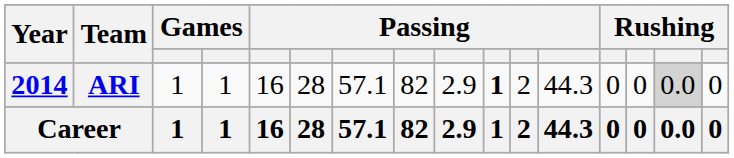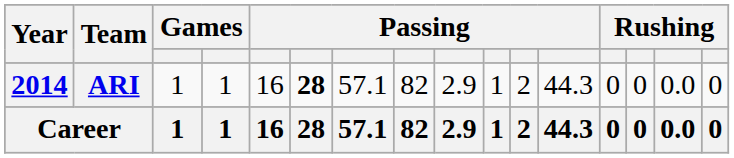ARI | column 6: normal -> bold
ARI | column 10: bold -> normal
ARI | column 15: lightgrey background -> no background
